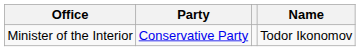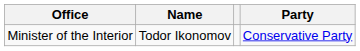columns swapped: Name <-> Party
